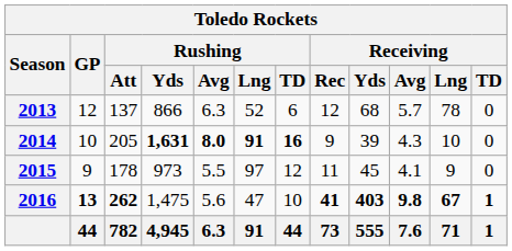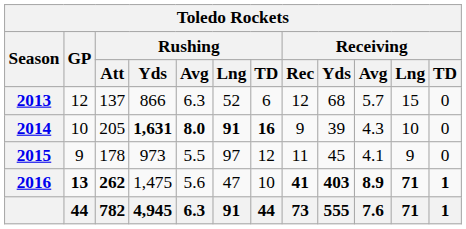2013 | Receiving / Lng: 78 -> 15
2016 | Receiving / Avg: 9.8 -> 8.9
2016 | Receiving / Lng: 67 -> 71
